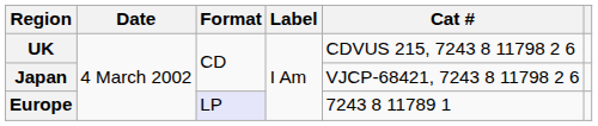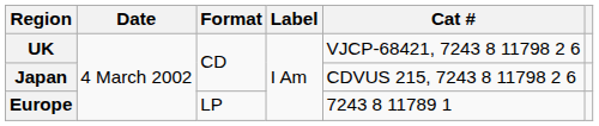UK | Cat #: CDVUS 215, 7243 8 11798 2 6 -> VJCP-68421, 7243 8 11798 2 6
Japan | Cat #: VJCP-68421, 7243 8 11798 2 6 -> CDVUS 215, 7243 8 11798 2 6
Europe | Format: lavender background -> no background
